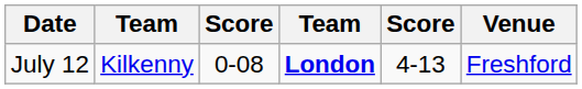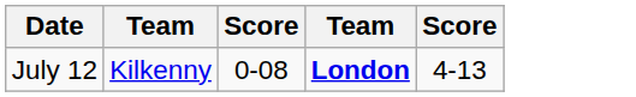- column: Venue | Freshford
